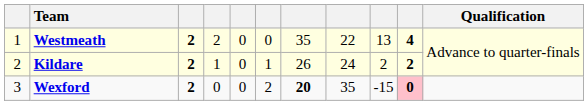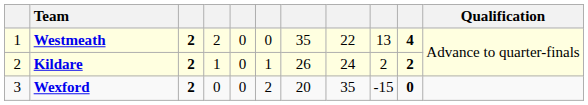Wexford | column 7: bold -> normal
Wexford | column 10: pink background -> no background
